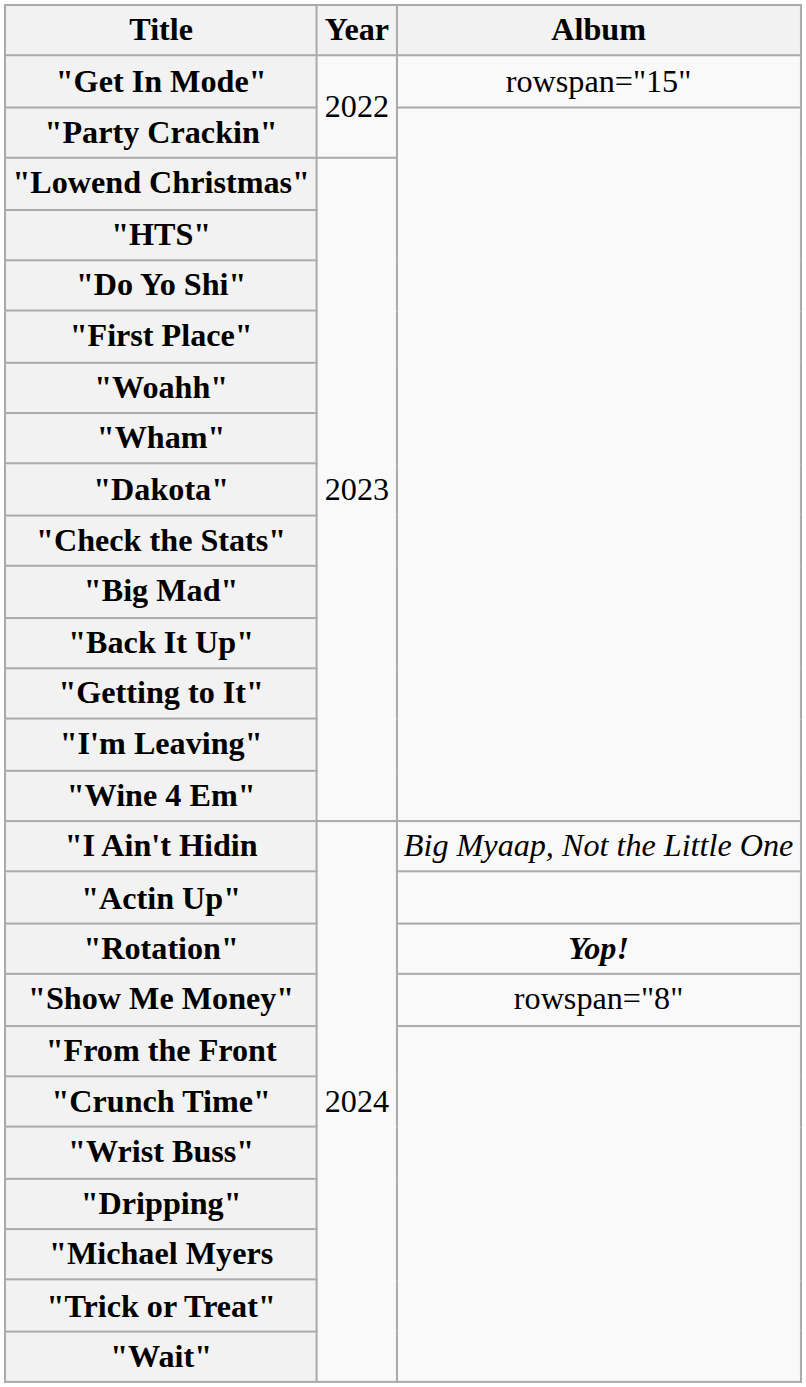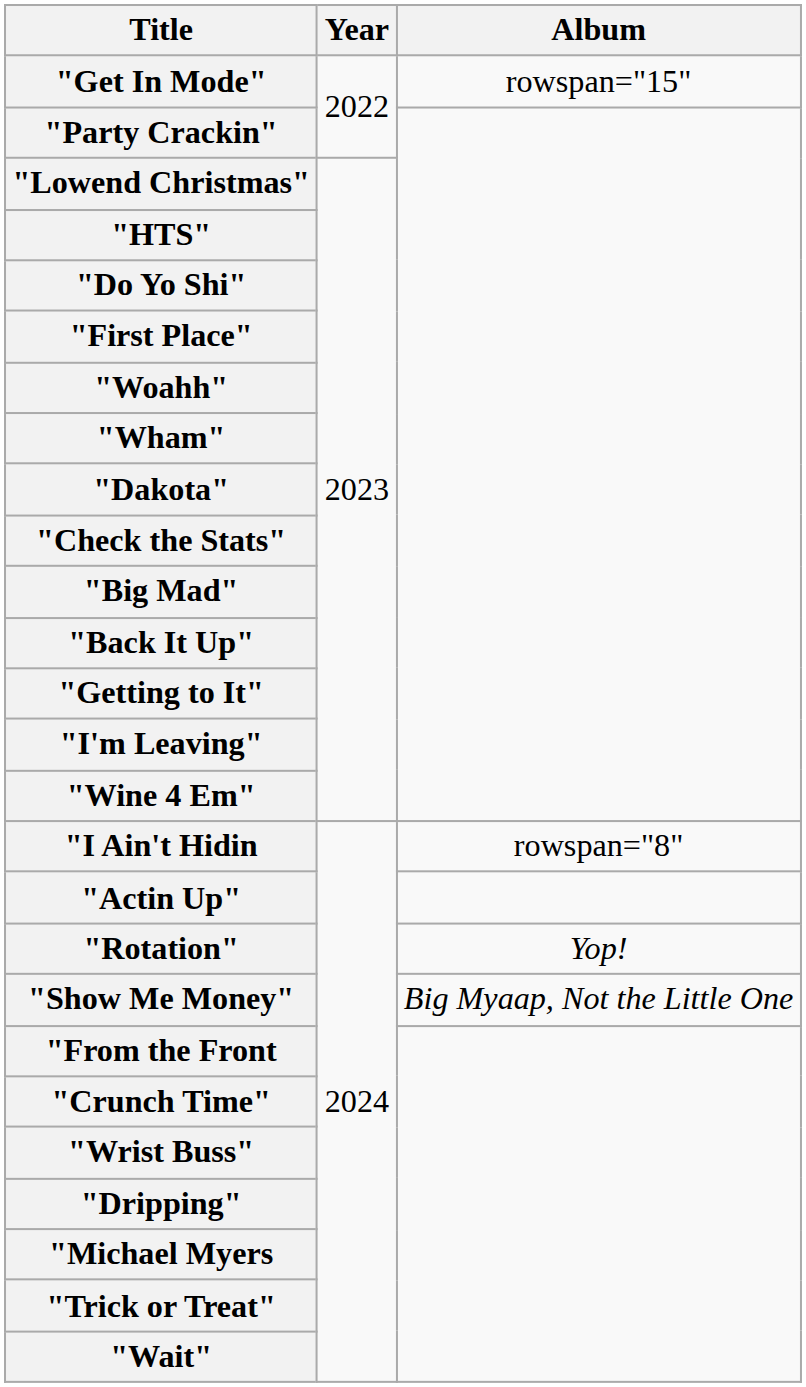"I Ain't Hidin | Album: Big Myaap, Not the Little One -> rowspan="8"
"Rotation" | Album: bold -> normal
"Show Me Money" | Album: rowspan="8" -> Big Myaap, Not the Little One
